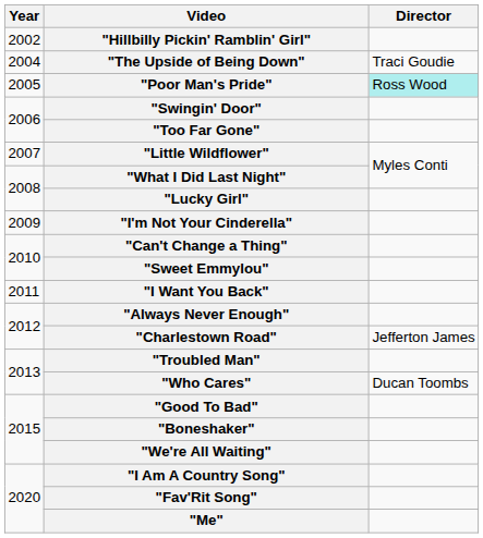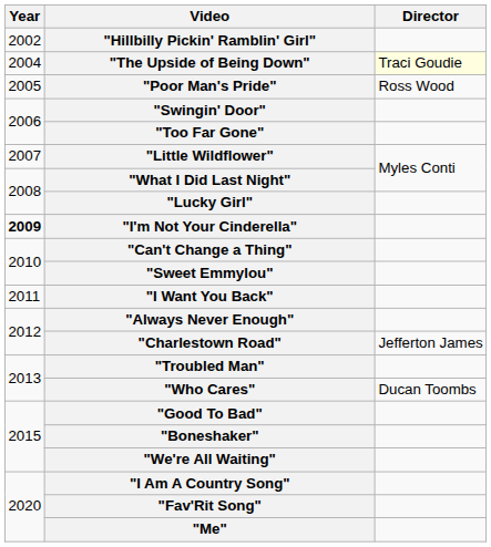"The Upside of Being Down" | Director: no background -> lightyellow background
"Poor Man's Pride" | Director: paleturquoise background -> no background
"I'm Not Your Cinderella" | Year: normal -> bold
